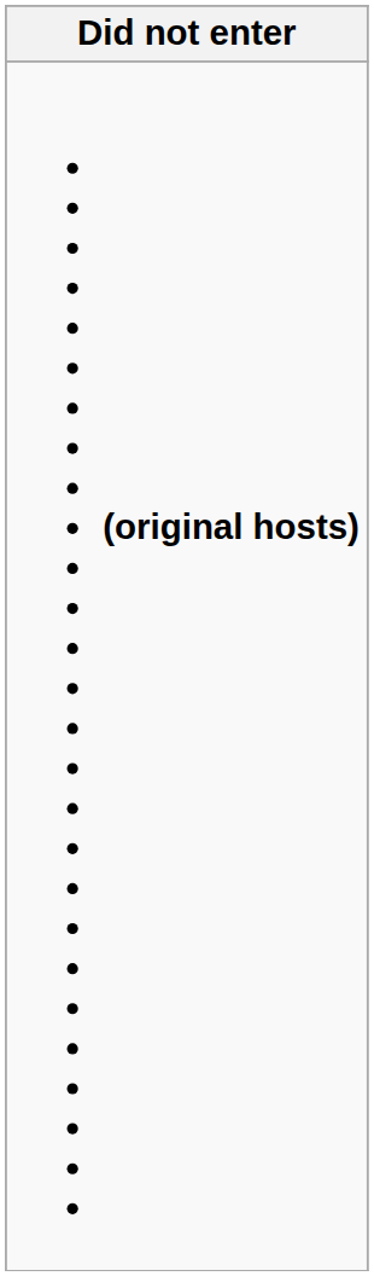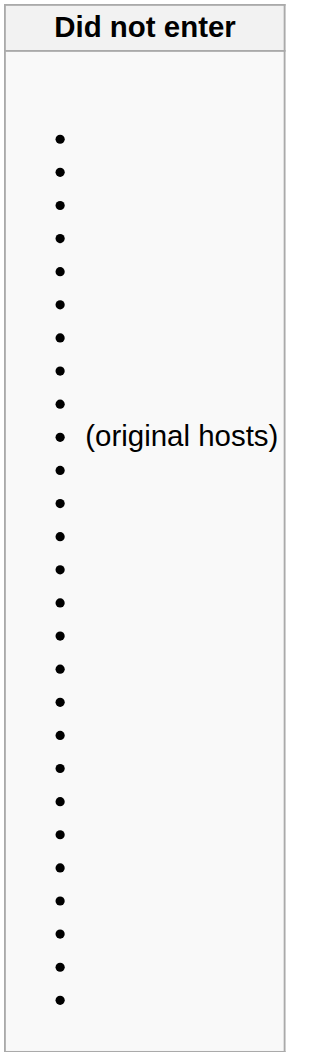row 2 | column 1: bold -> normal
